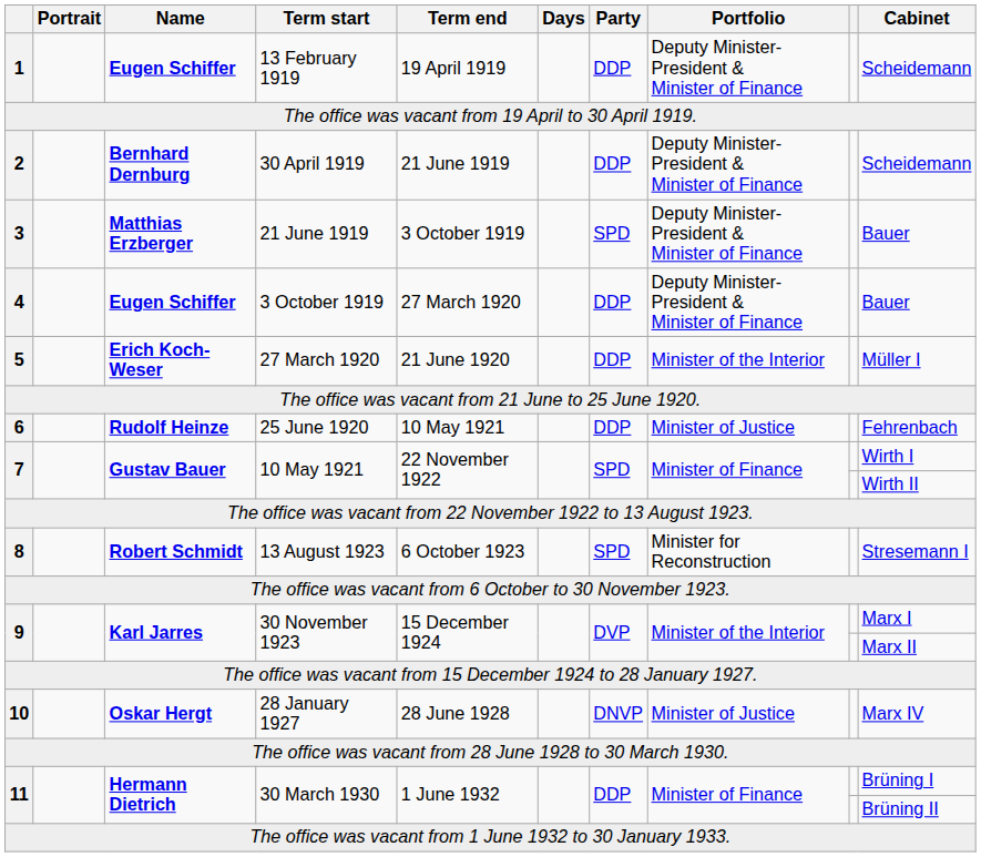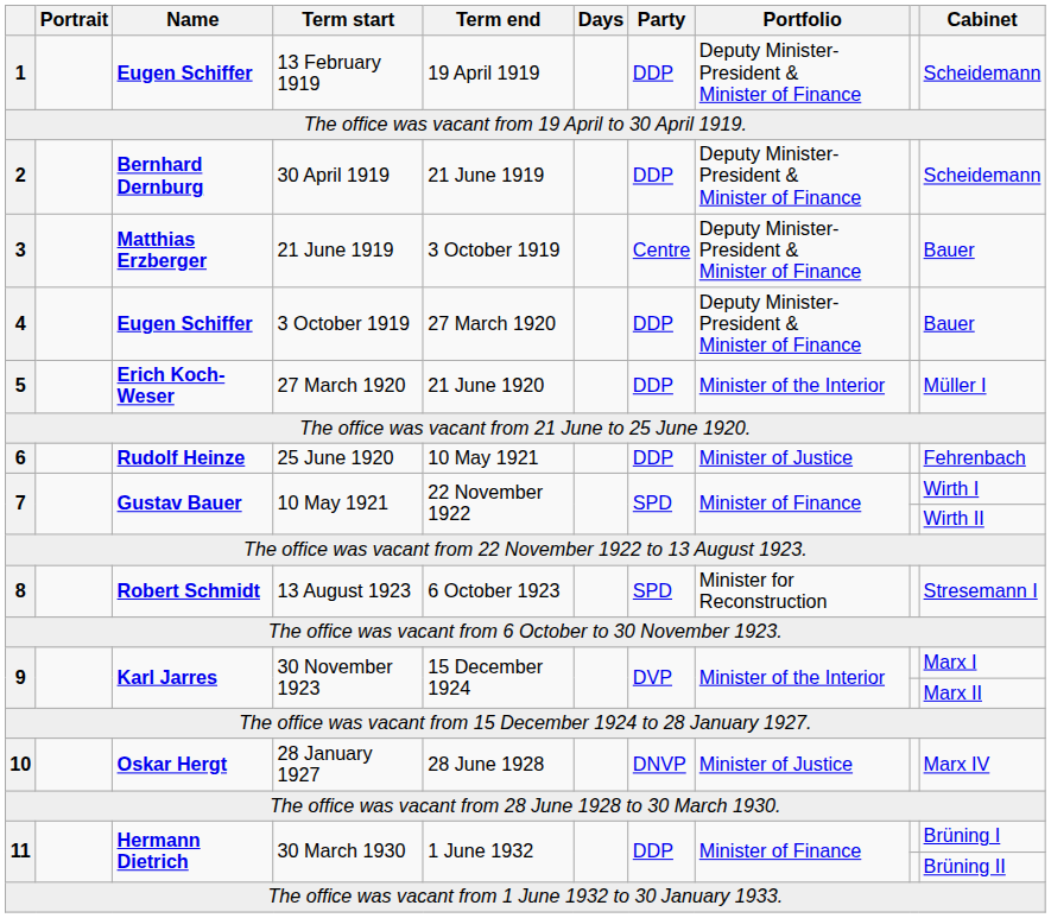3 | Party: SPD -> Centre
